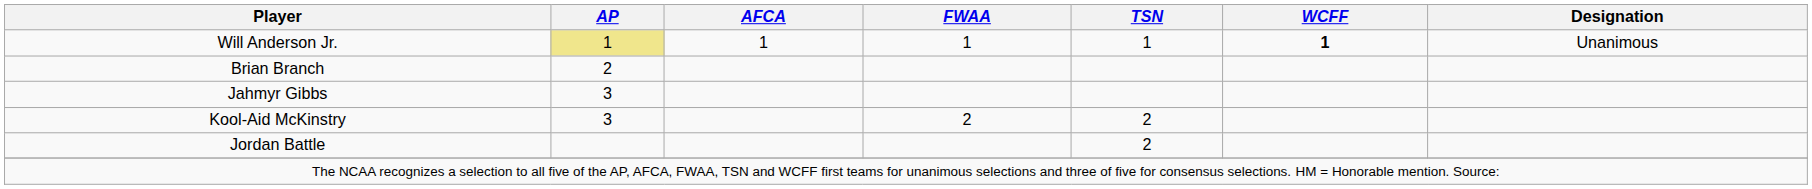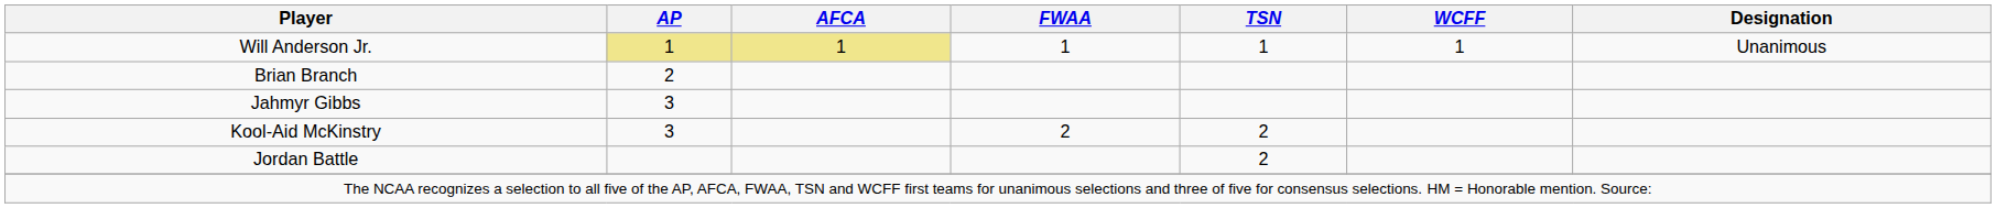Will Anderson Jr. | AFCA: no background -> khaki background
Will Anderson Jr. | WCFF: bold -> normal
